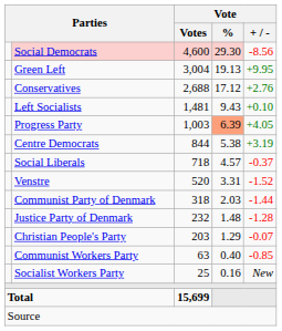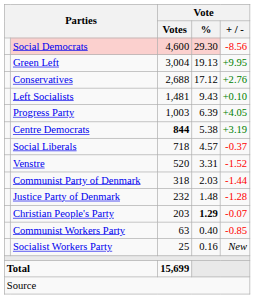Progress Party | Vote / %: lightsalmon background -> no background
Centre Democrats | Vote / Votes: normal -> bold
Christian People's Party | Vote / %: normal -> bold
